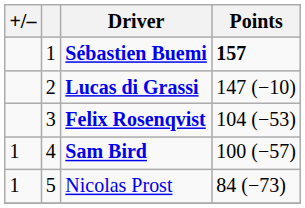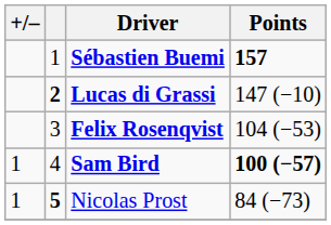Lucas di Grassi | column 2: normal -> bold
Sam Bird | Points: normal -> bold
Nicolas Prost | column 2: normal -> bold
